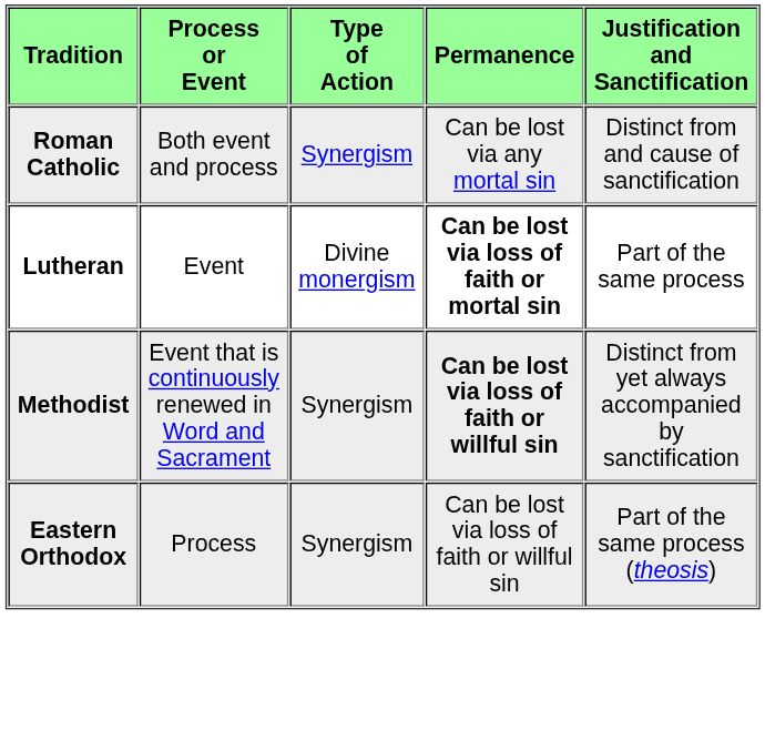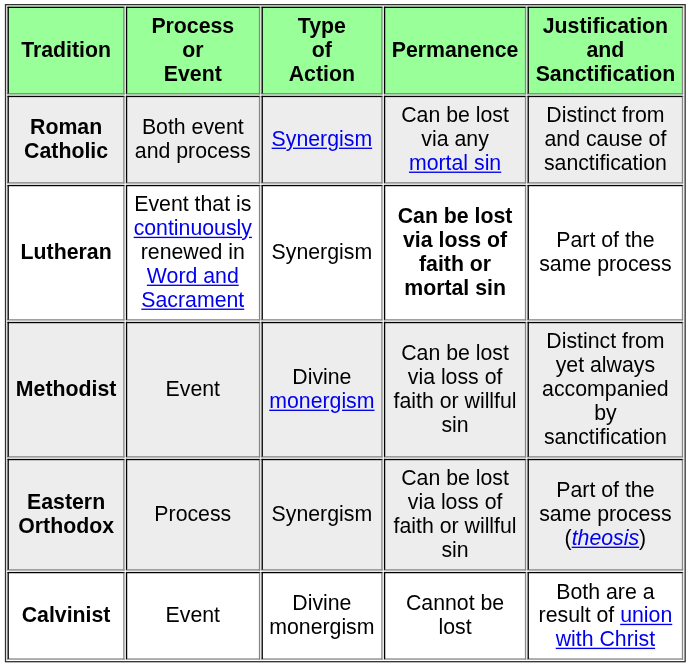Lutheran | Process or Event: Event -> Event that is continuously renewed in Word and Sacrament
Lutheran | Type of Action: Divine monergism -> Synergism
Methodist | Process or Event: Event that is continuously renewed in Word and Sacrament -> Event
Methodist | Type of Action: Synergism -> Divine monergism
Methodist | Permanence: bold -> normal
+ row: Calvinist | Event | Divine monergism | Cannot be lost | Both are a result of union with Christ
